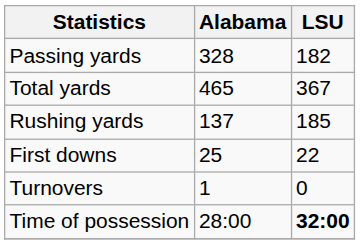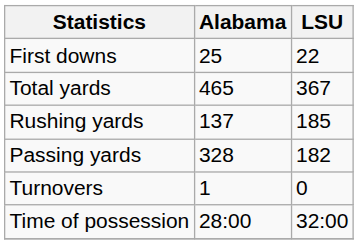rows swapped: First downs <-> Passing yards
Time of possession | LSU: bold -> normal
